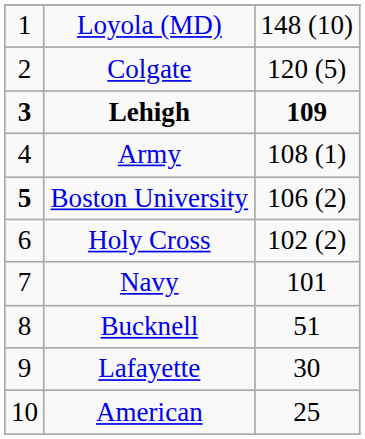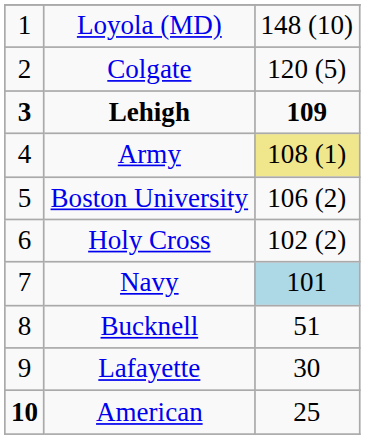Army | column 3: no background -> khaki background
Boston University | column 1: bold -> normal
Navy | column 3: no background -> lightblue background
American | column 1: normal -> bold
